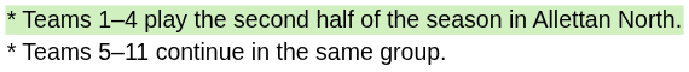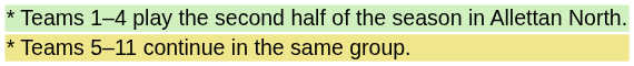row 2 | column 1: no background -> khaki background
